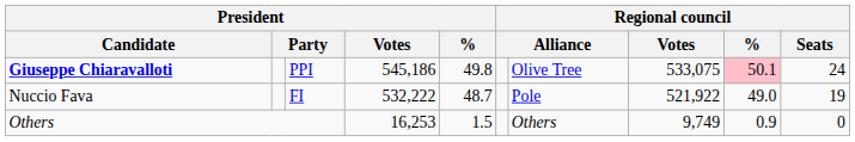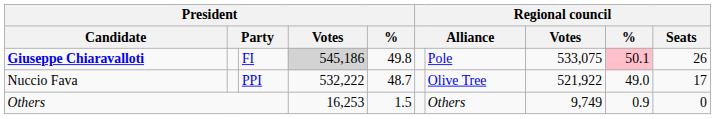Giuseppe Chiaravalloti | column 3: PPI -> FI
Giuseppe Chiaravalloti | President / Votes: no background -> lightgrey background
Giuseppe Chiaravalloti | column 7: Olive Tree -> Pole
Giuseppe Chiaravalloti | Regional council / Seats: 24 -> 26
Nuccio Fava | column 3: FI -> PPI
Nuccio Fava | column 7: Pole -> Olive Tree
Nuccio Fava | Regional council / Seats: 19 -> 17
